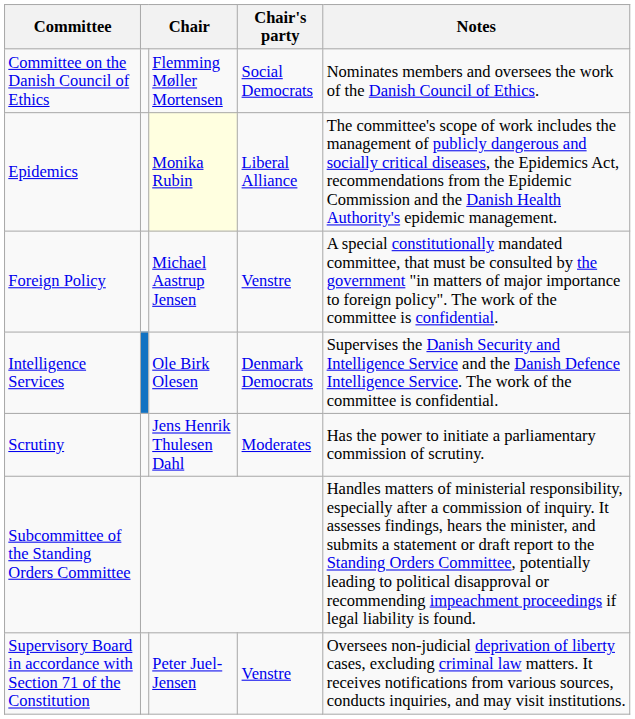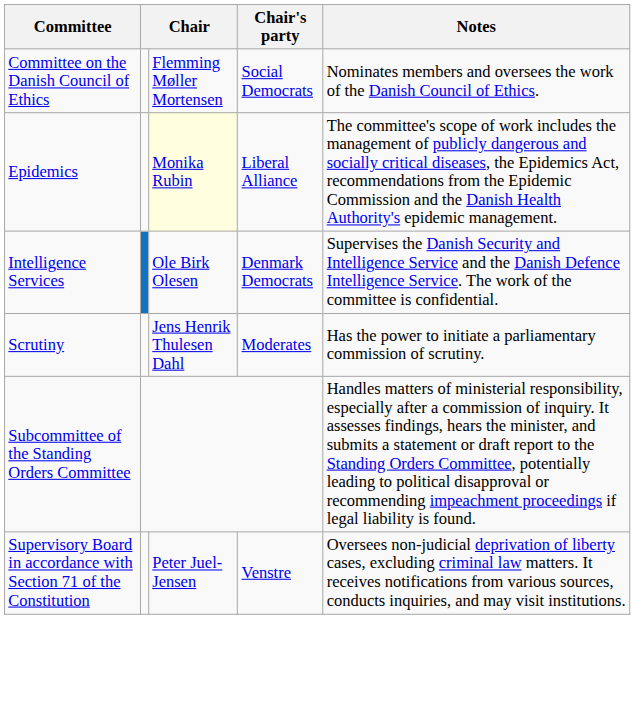- row: Foreign Policy | Michael Aastrup Jensen | Venstre | A special constitutionally mandated committee, that must be consulted by the government "in matters of major importance to foreign policy". The work of the committee is confidential.
